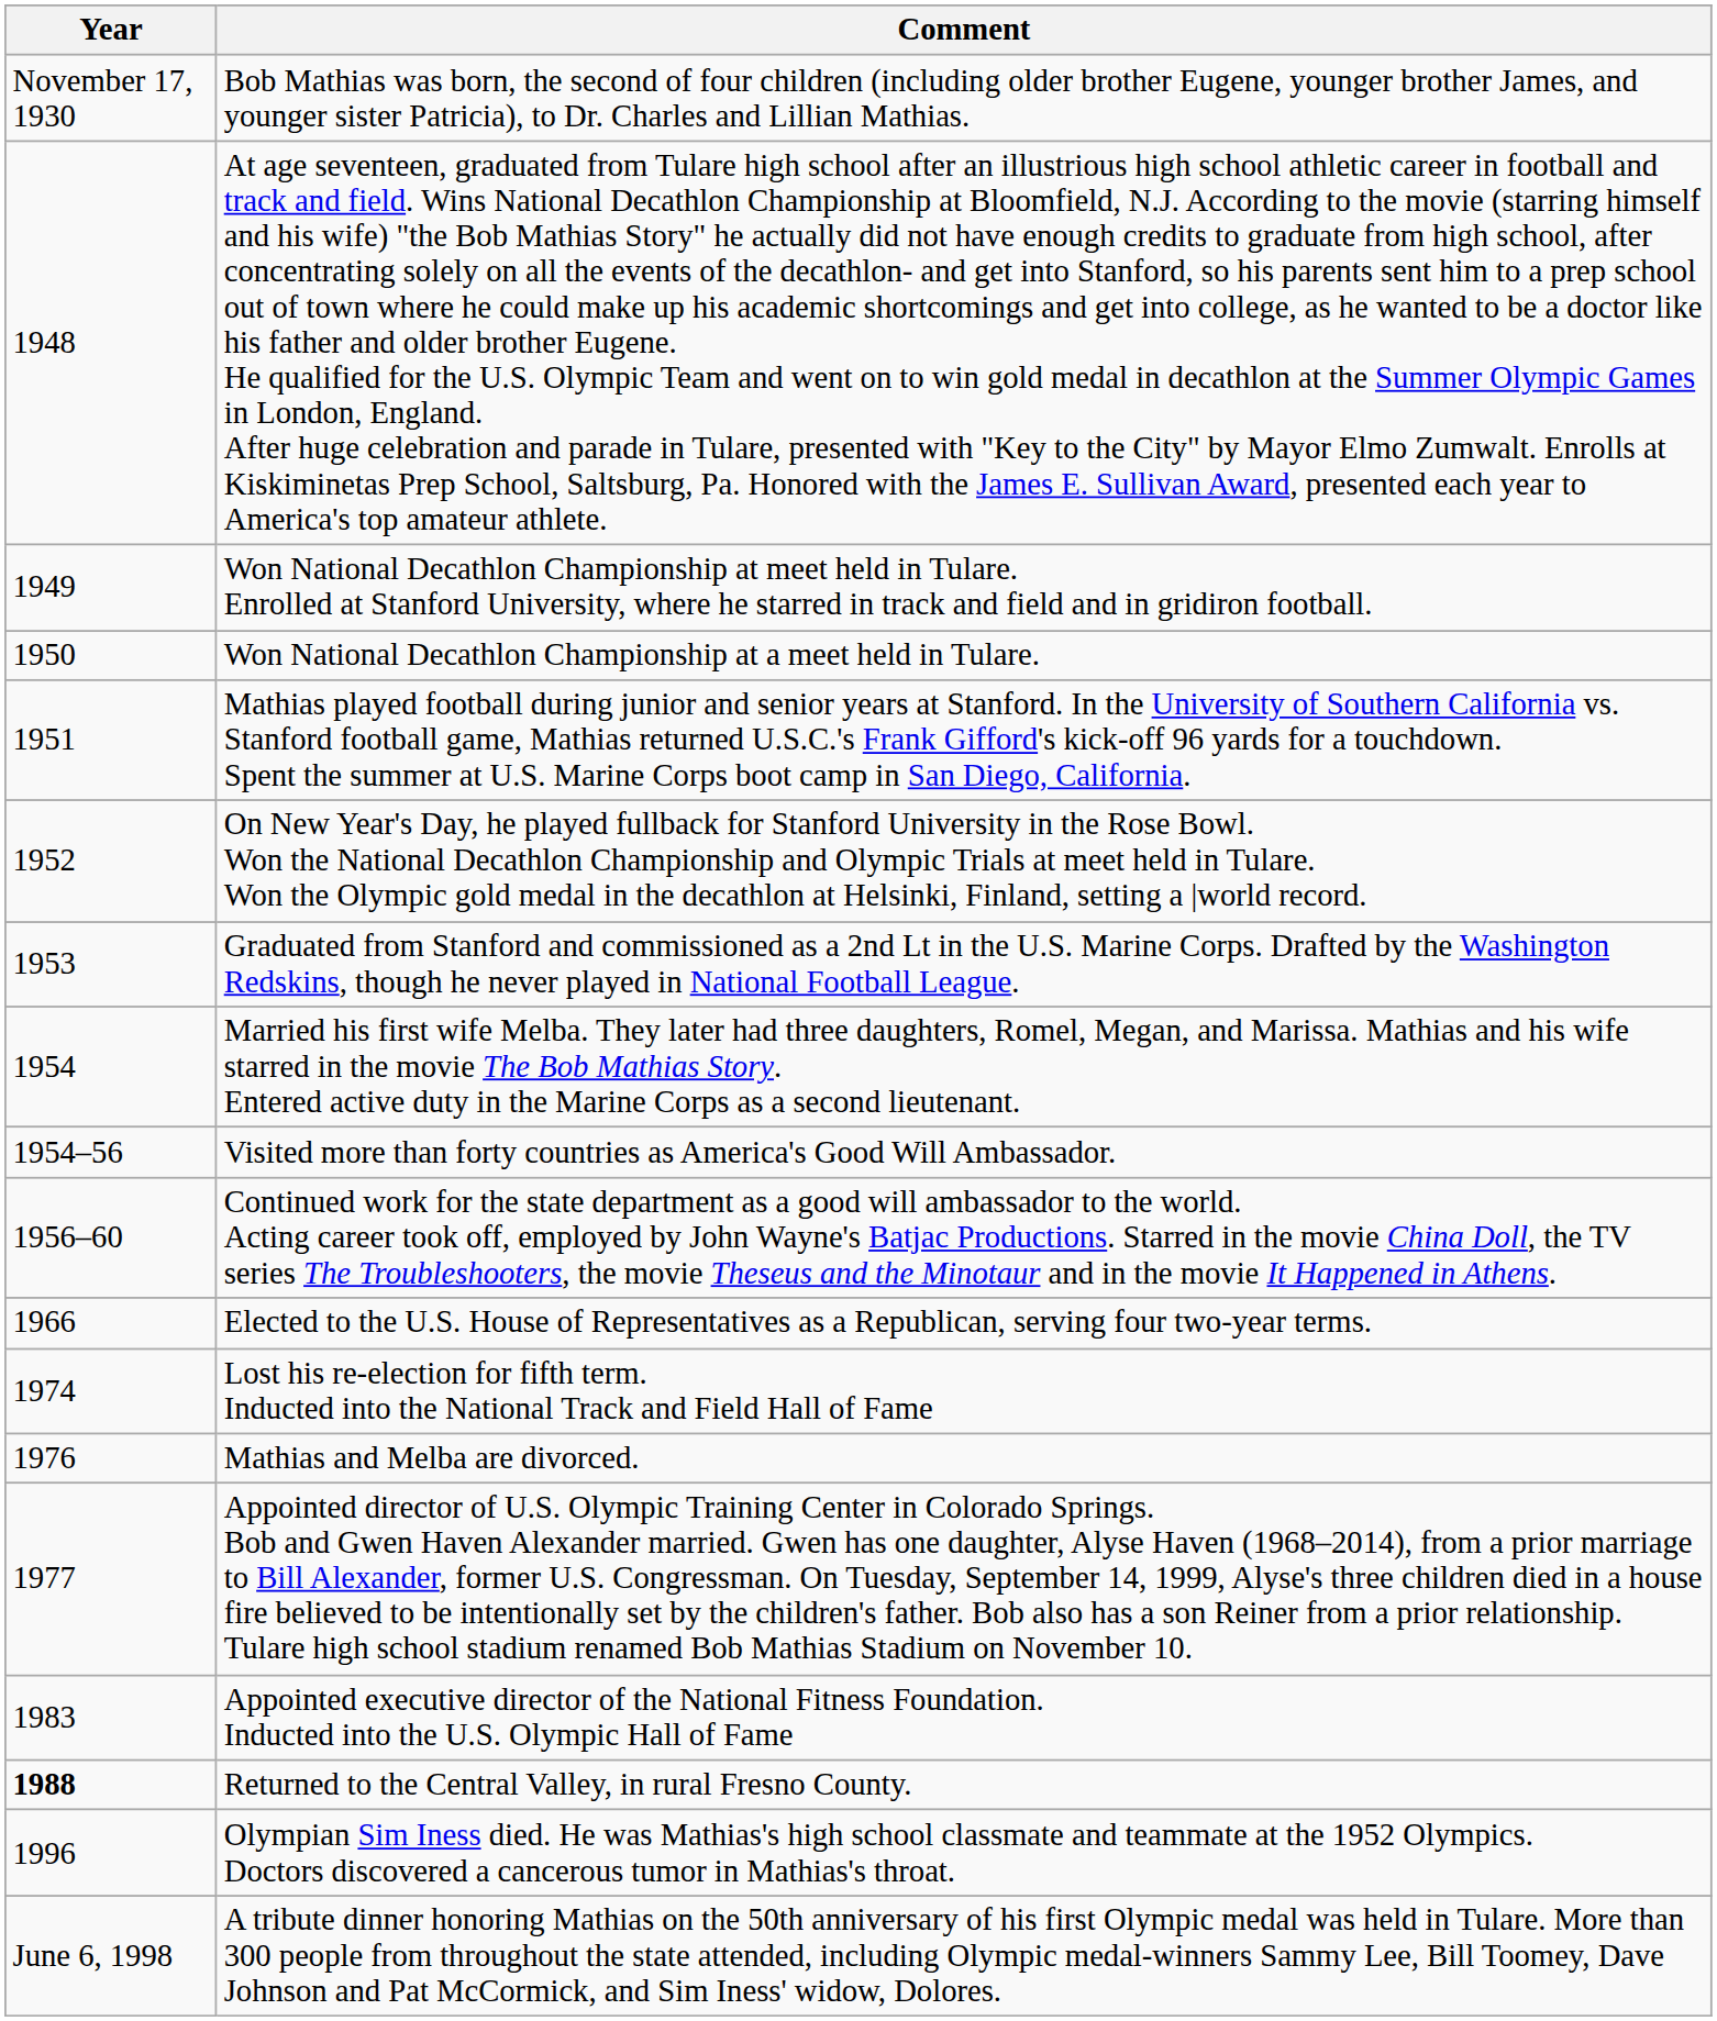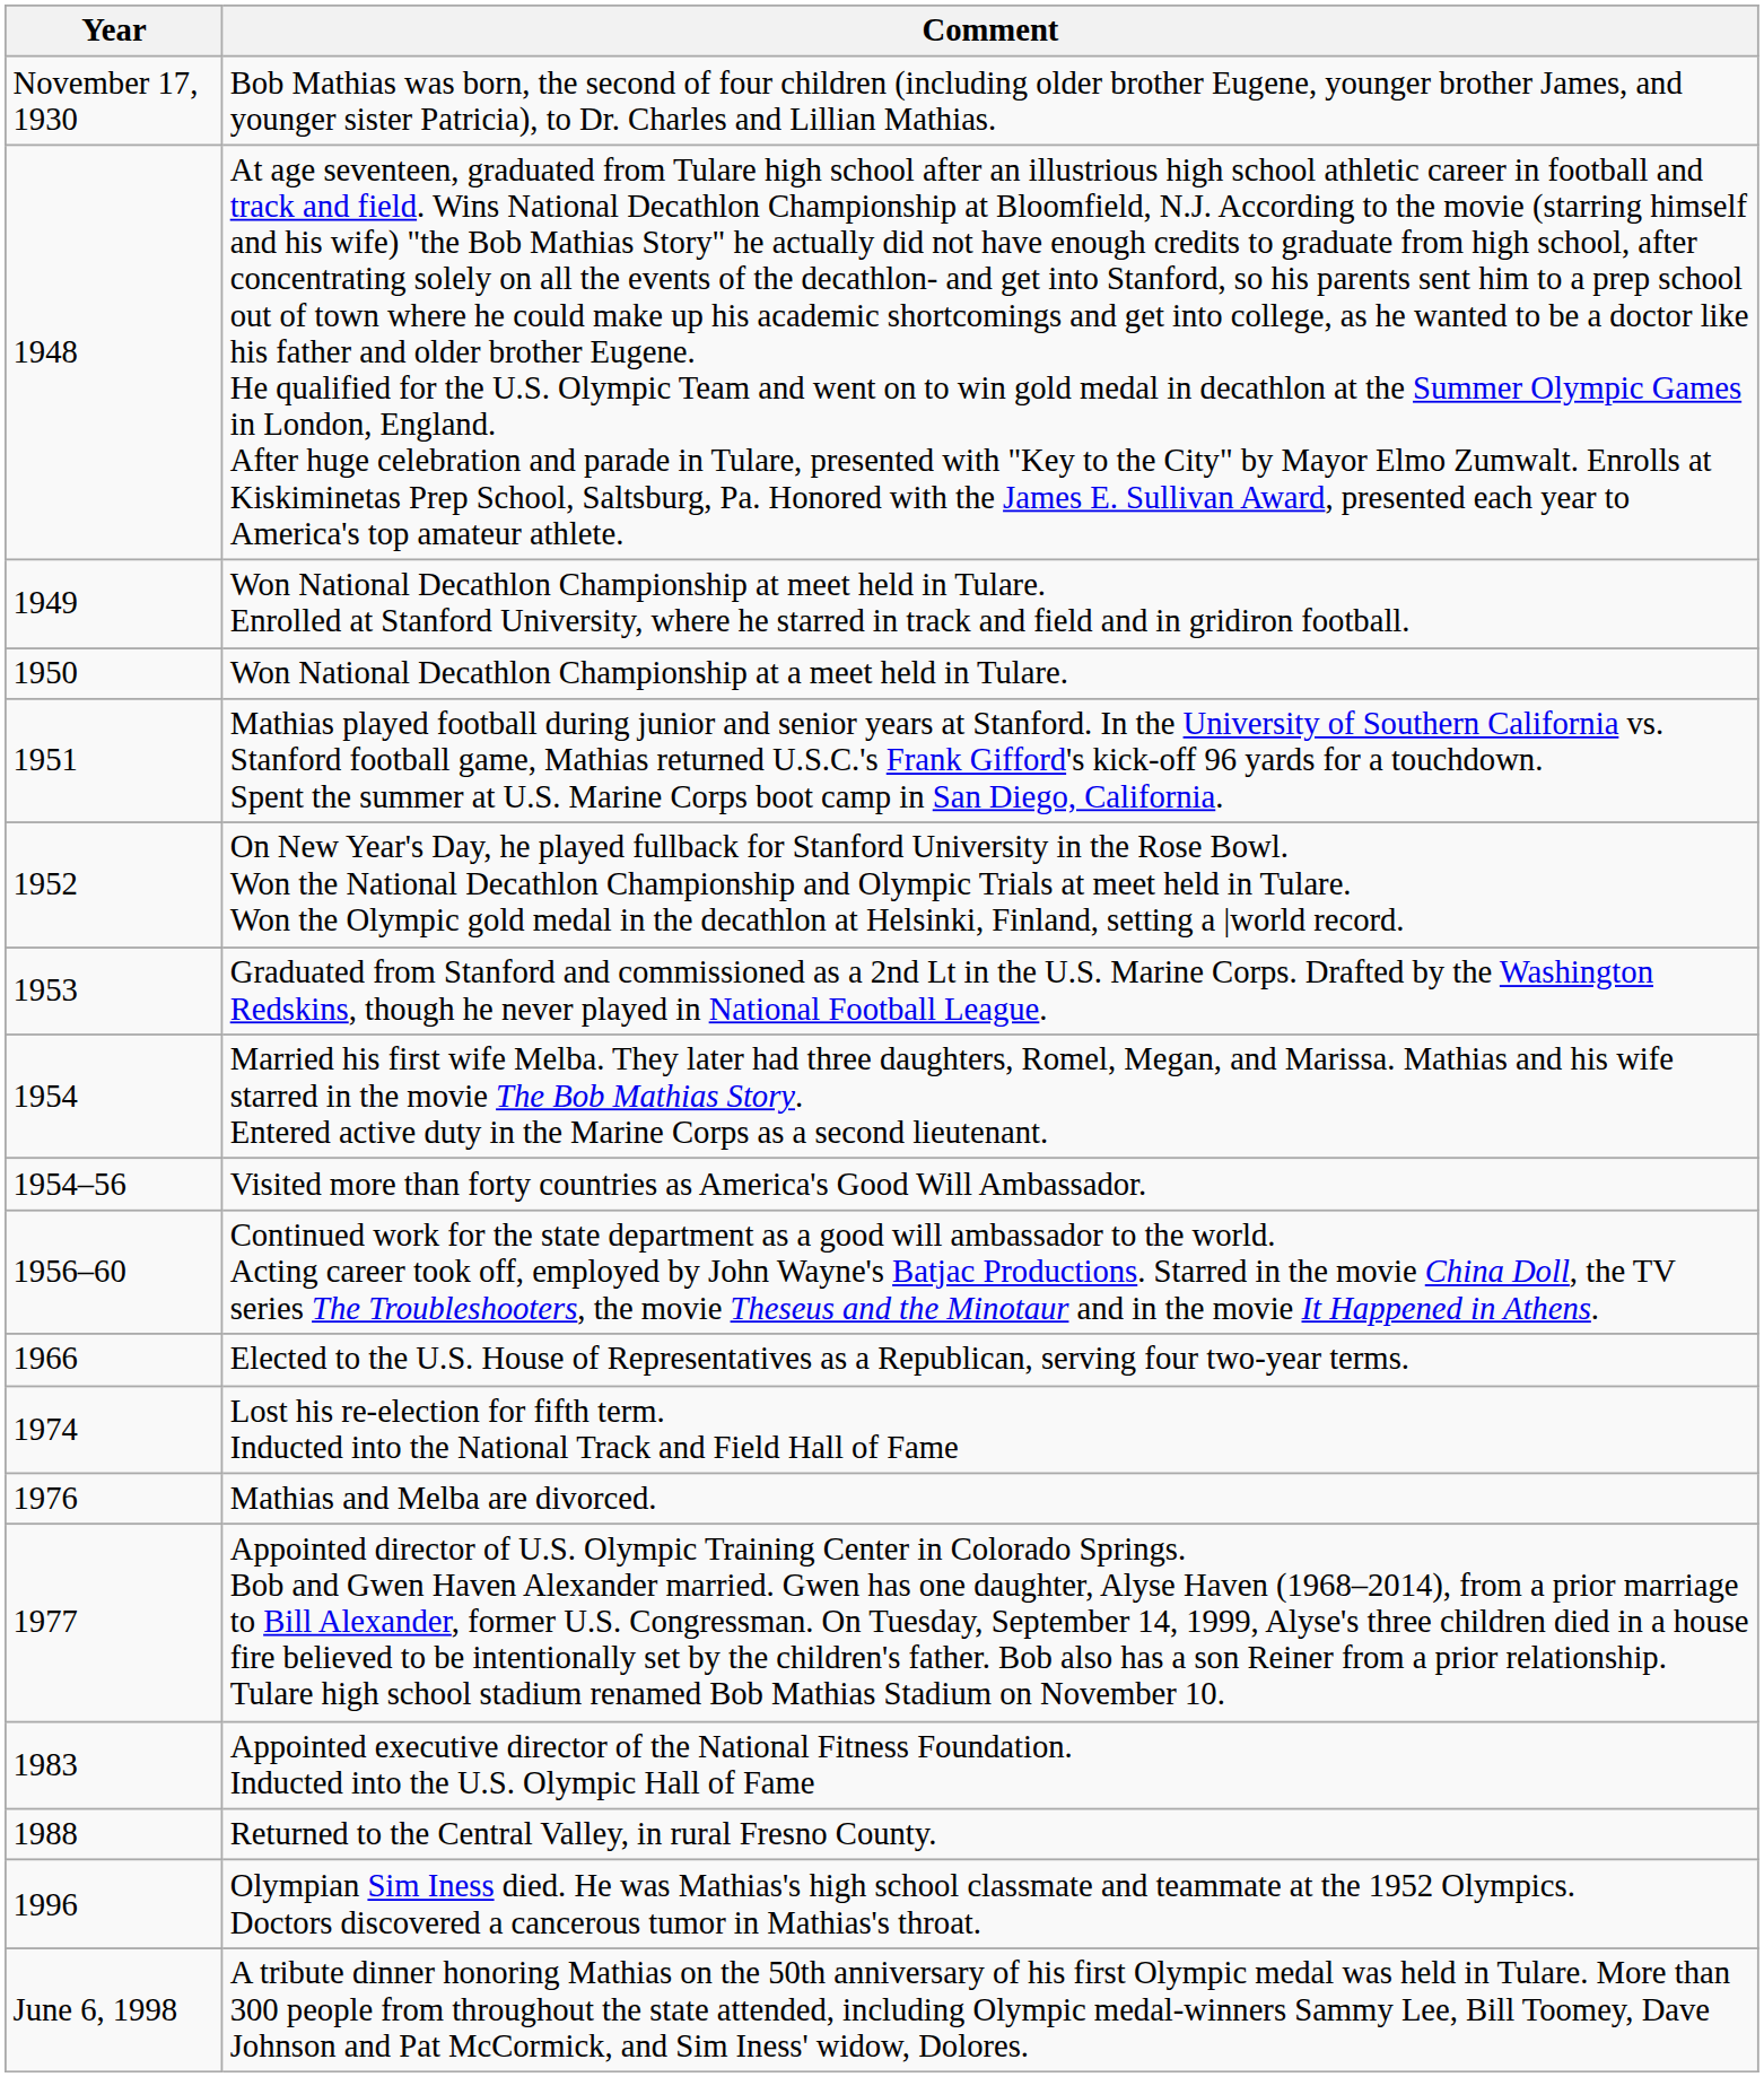Returned to the Central Valley, in rural Fresno County. | Year: bold -> normal
